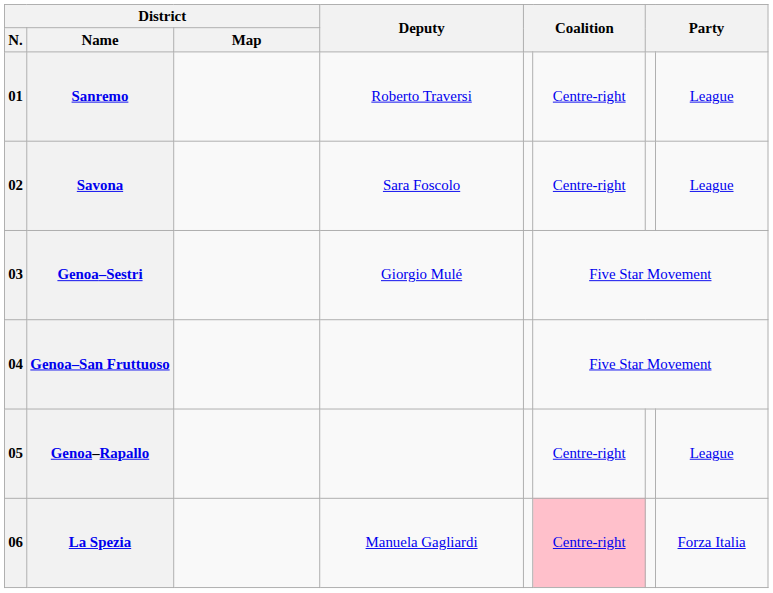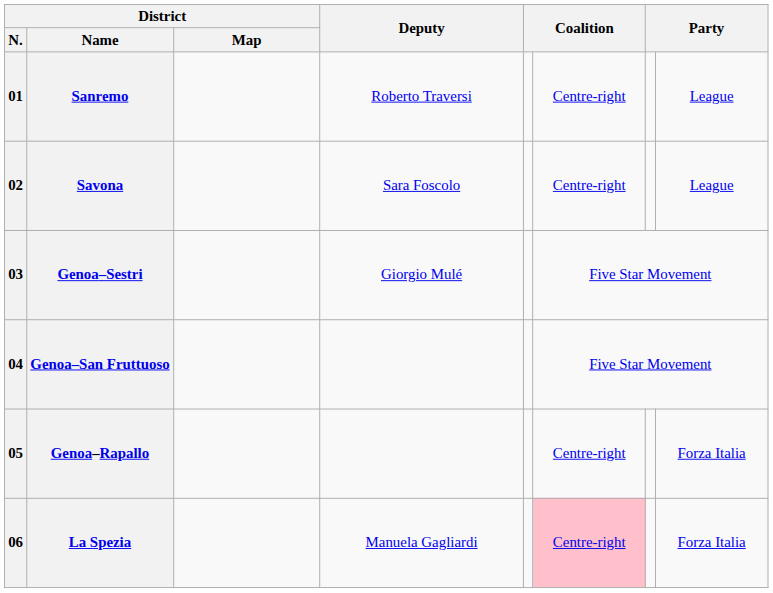Genoa–Rapallo | column 8: League -> Forza Italia
